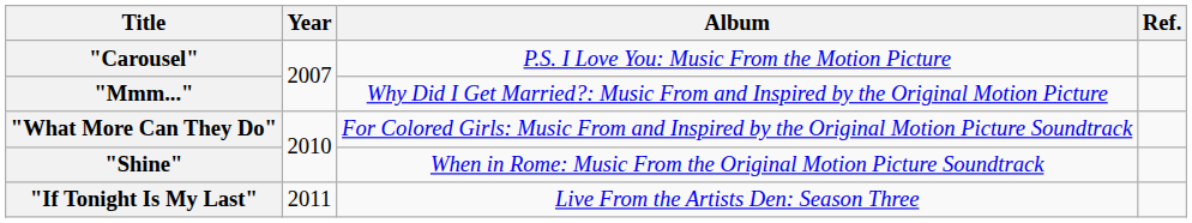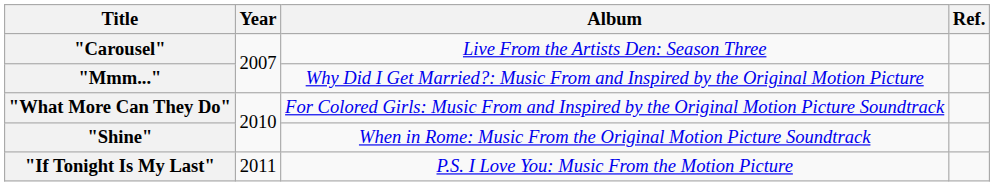"Carousel" | Album: P.S. I Love You: Music From the Motion Picture -> Live From the Artists Den: Season Three
"If Tonight Is My Last" | Album: Live From the Artists Den: Season Three -> P.S. I Love You: Music From the Motion Picture
